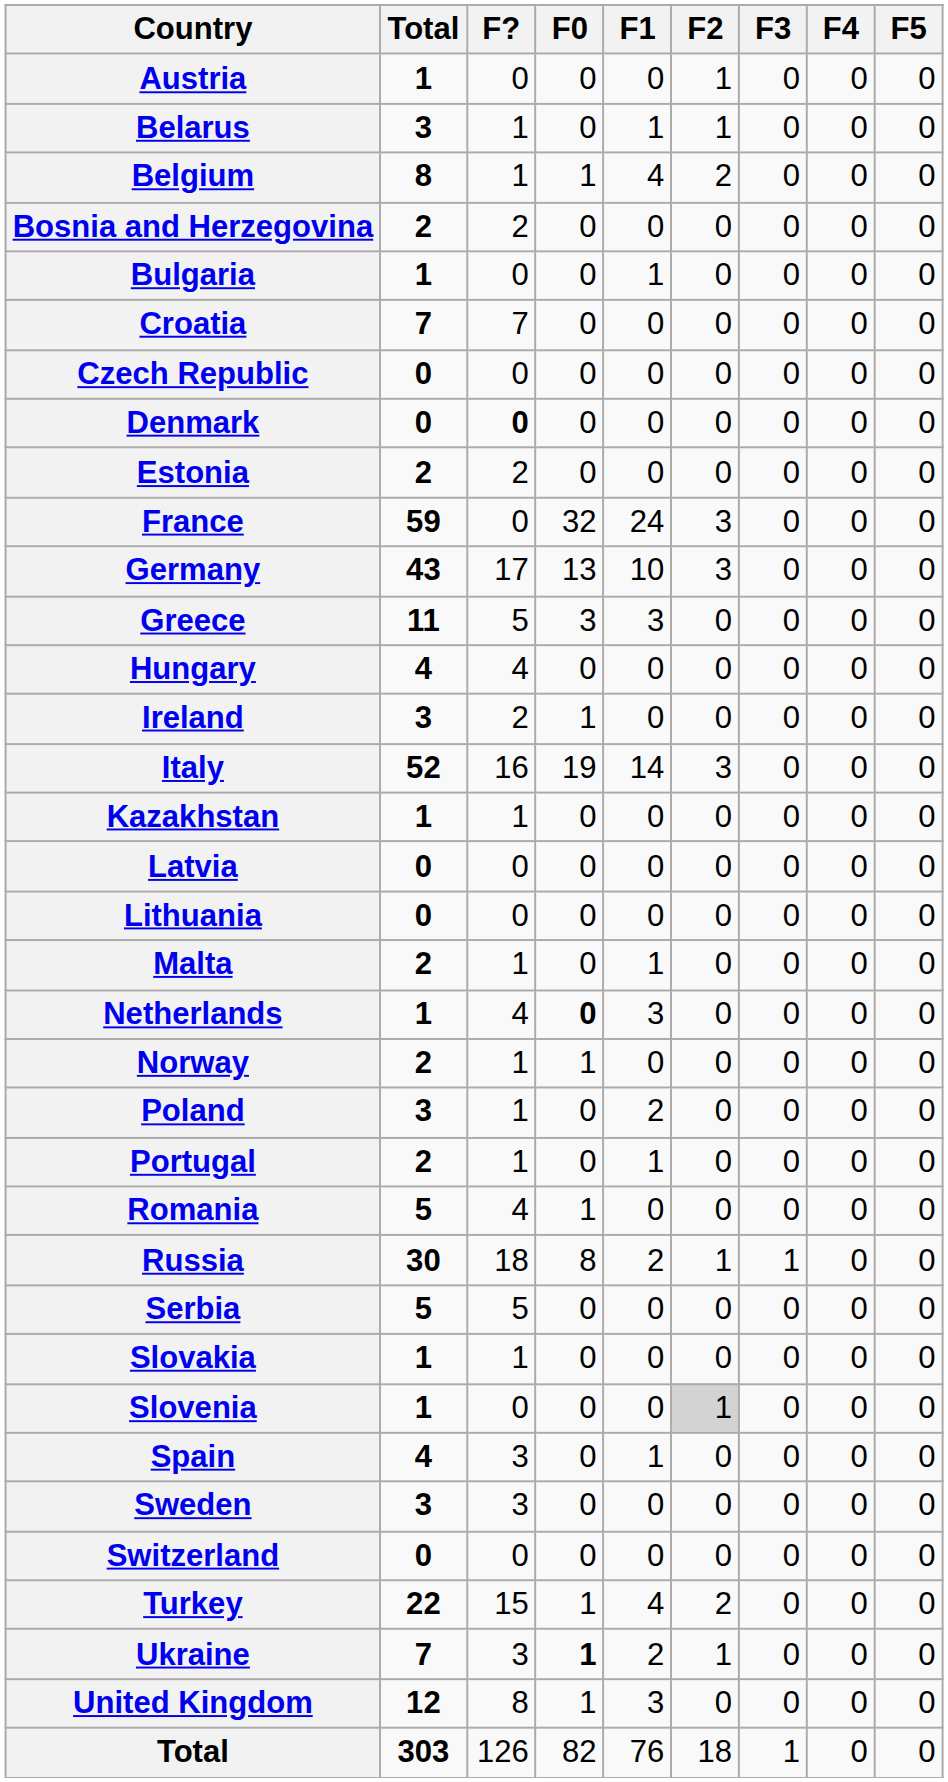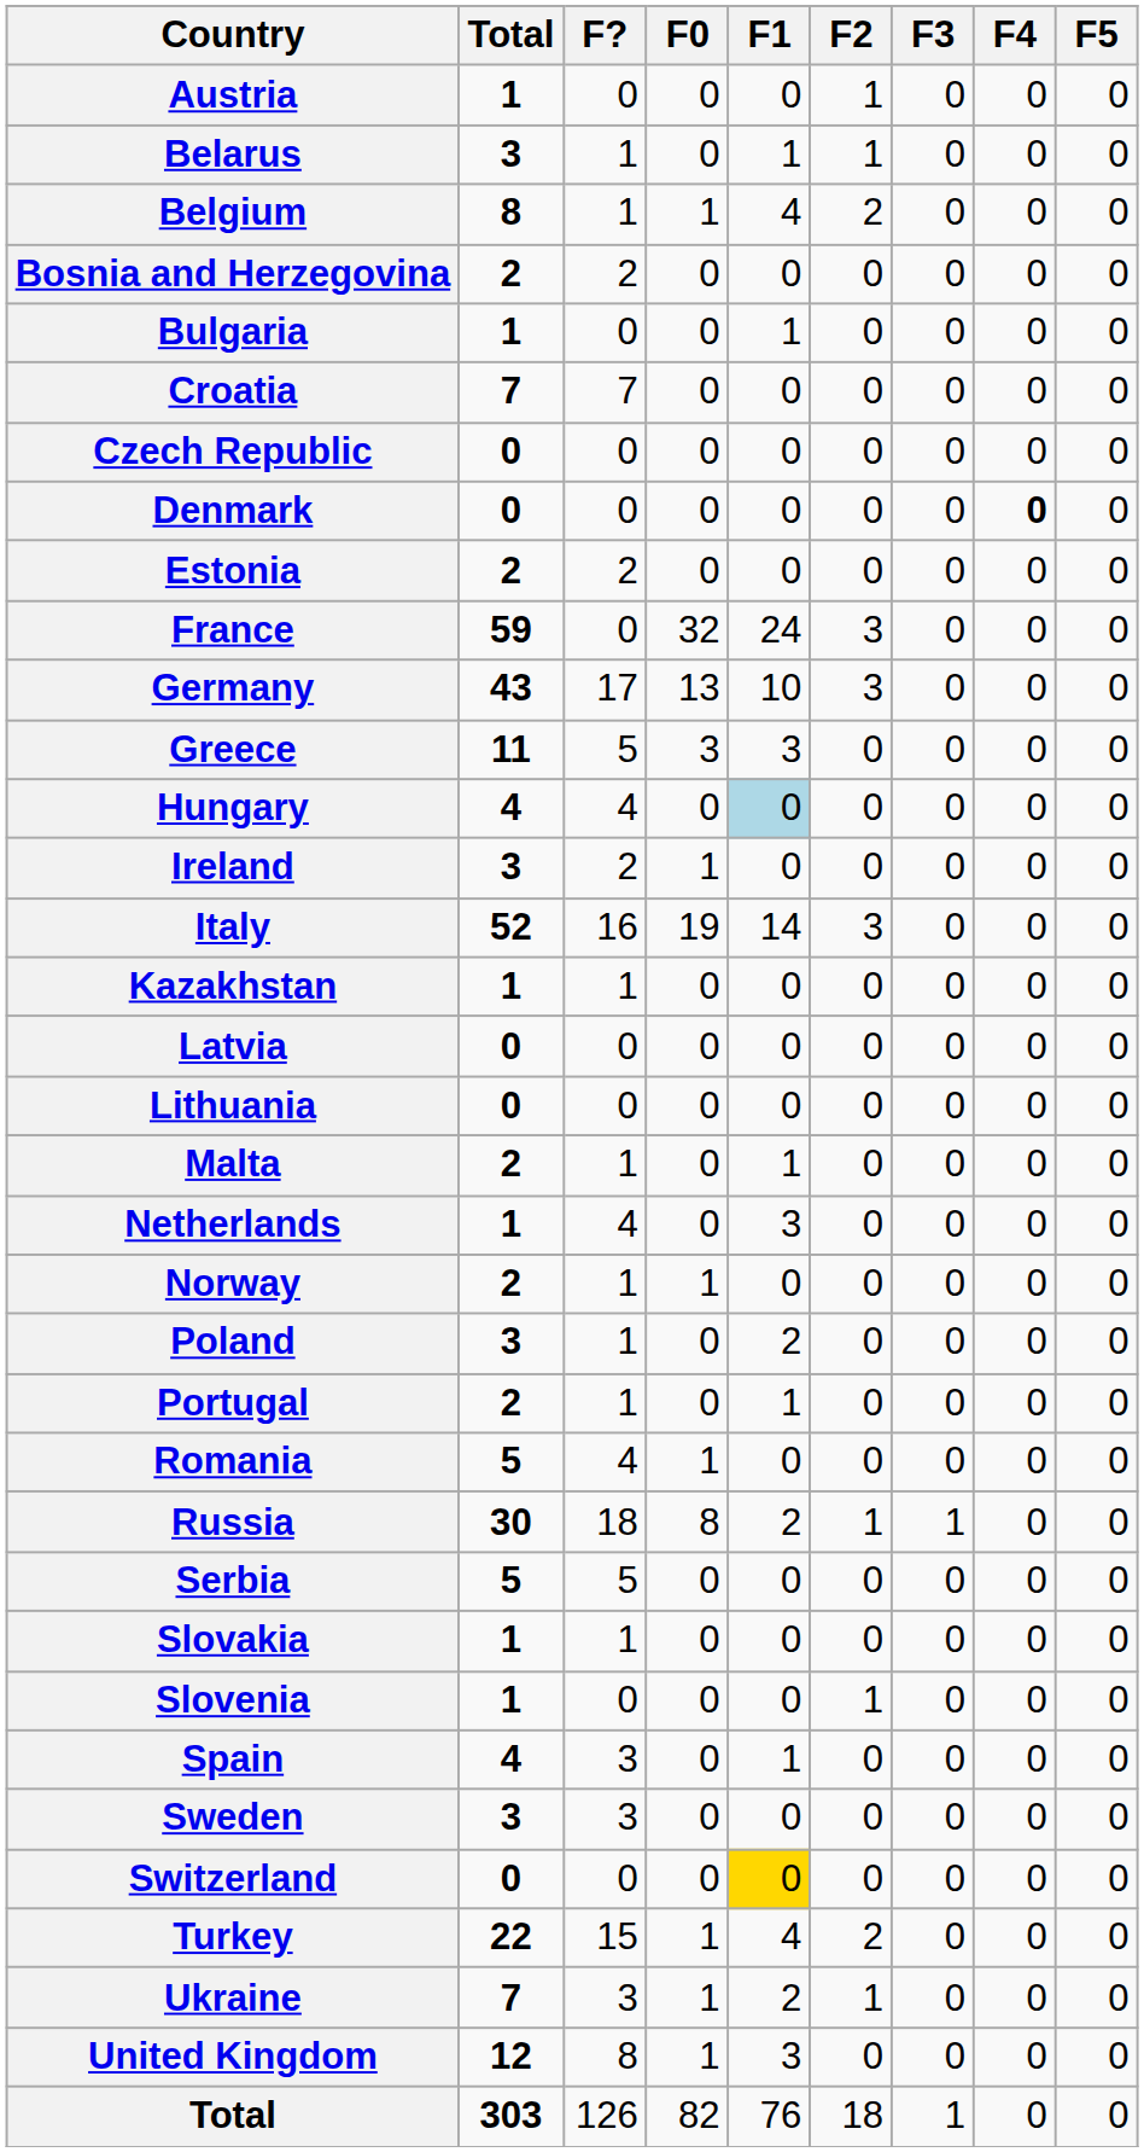Denmark | F?: bold -> normal
Denmark | F4: normal -> bold
Hungary | F1: no background -> lightblue background
Netherlands | F0: bold -> normal
Slovenia | F2: lightgrey background -> no background
Switzerland | F1: no background -> gold background
Ukraine | F0: bold -> normal
